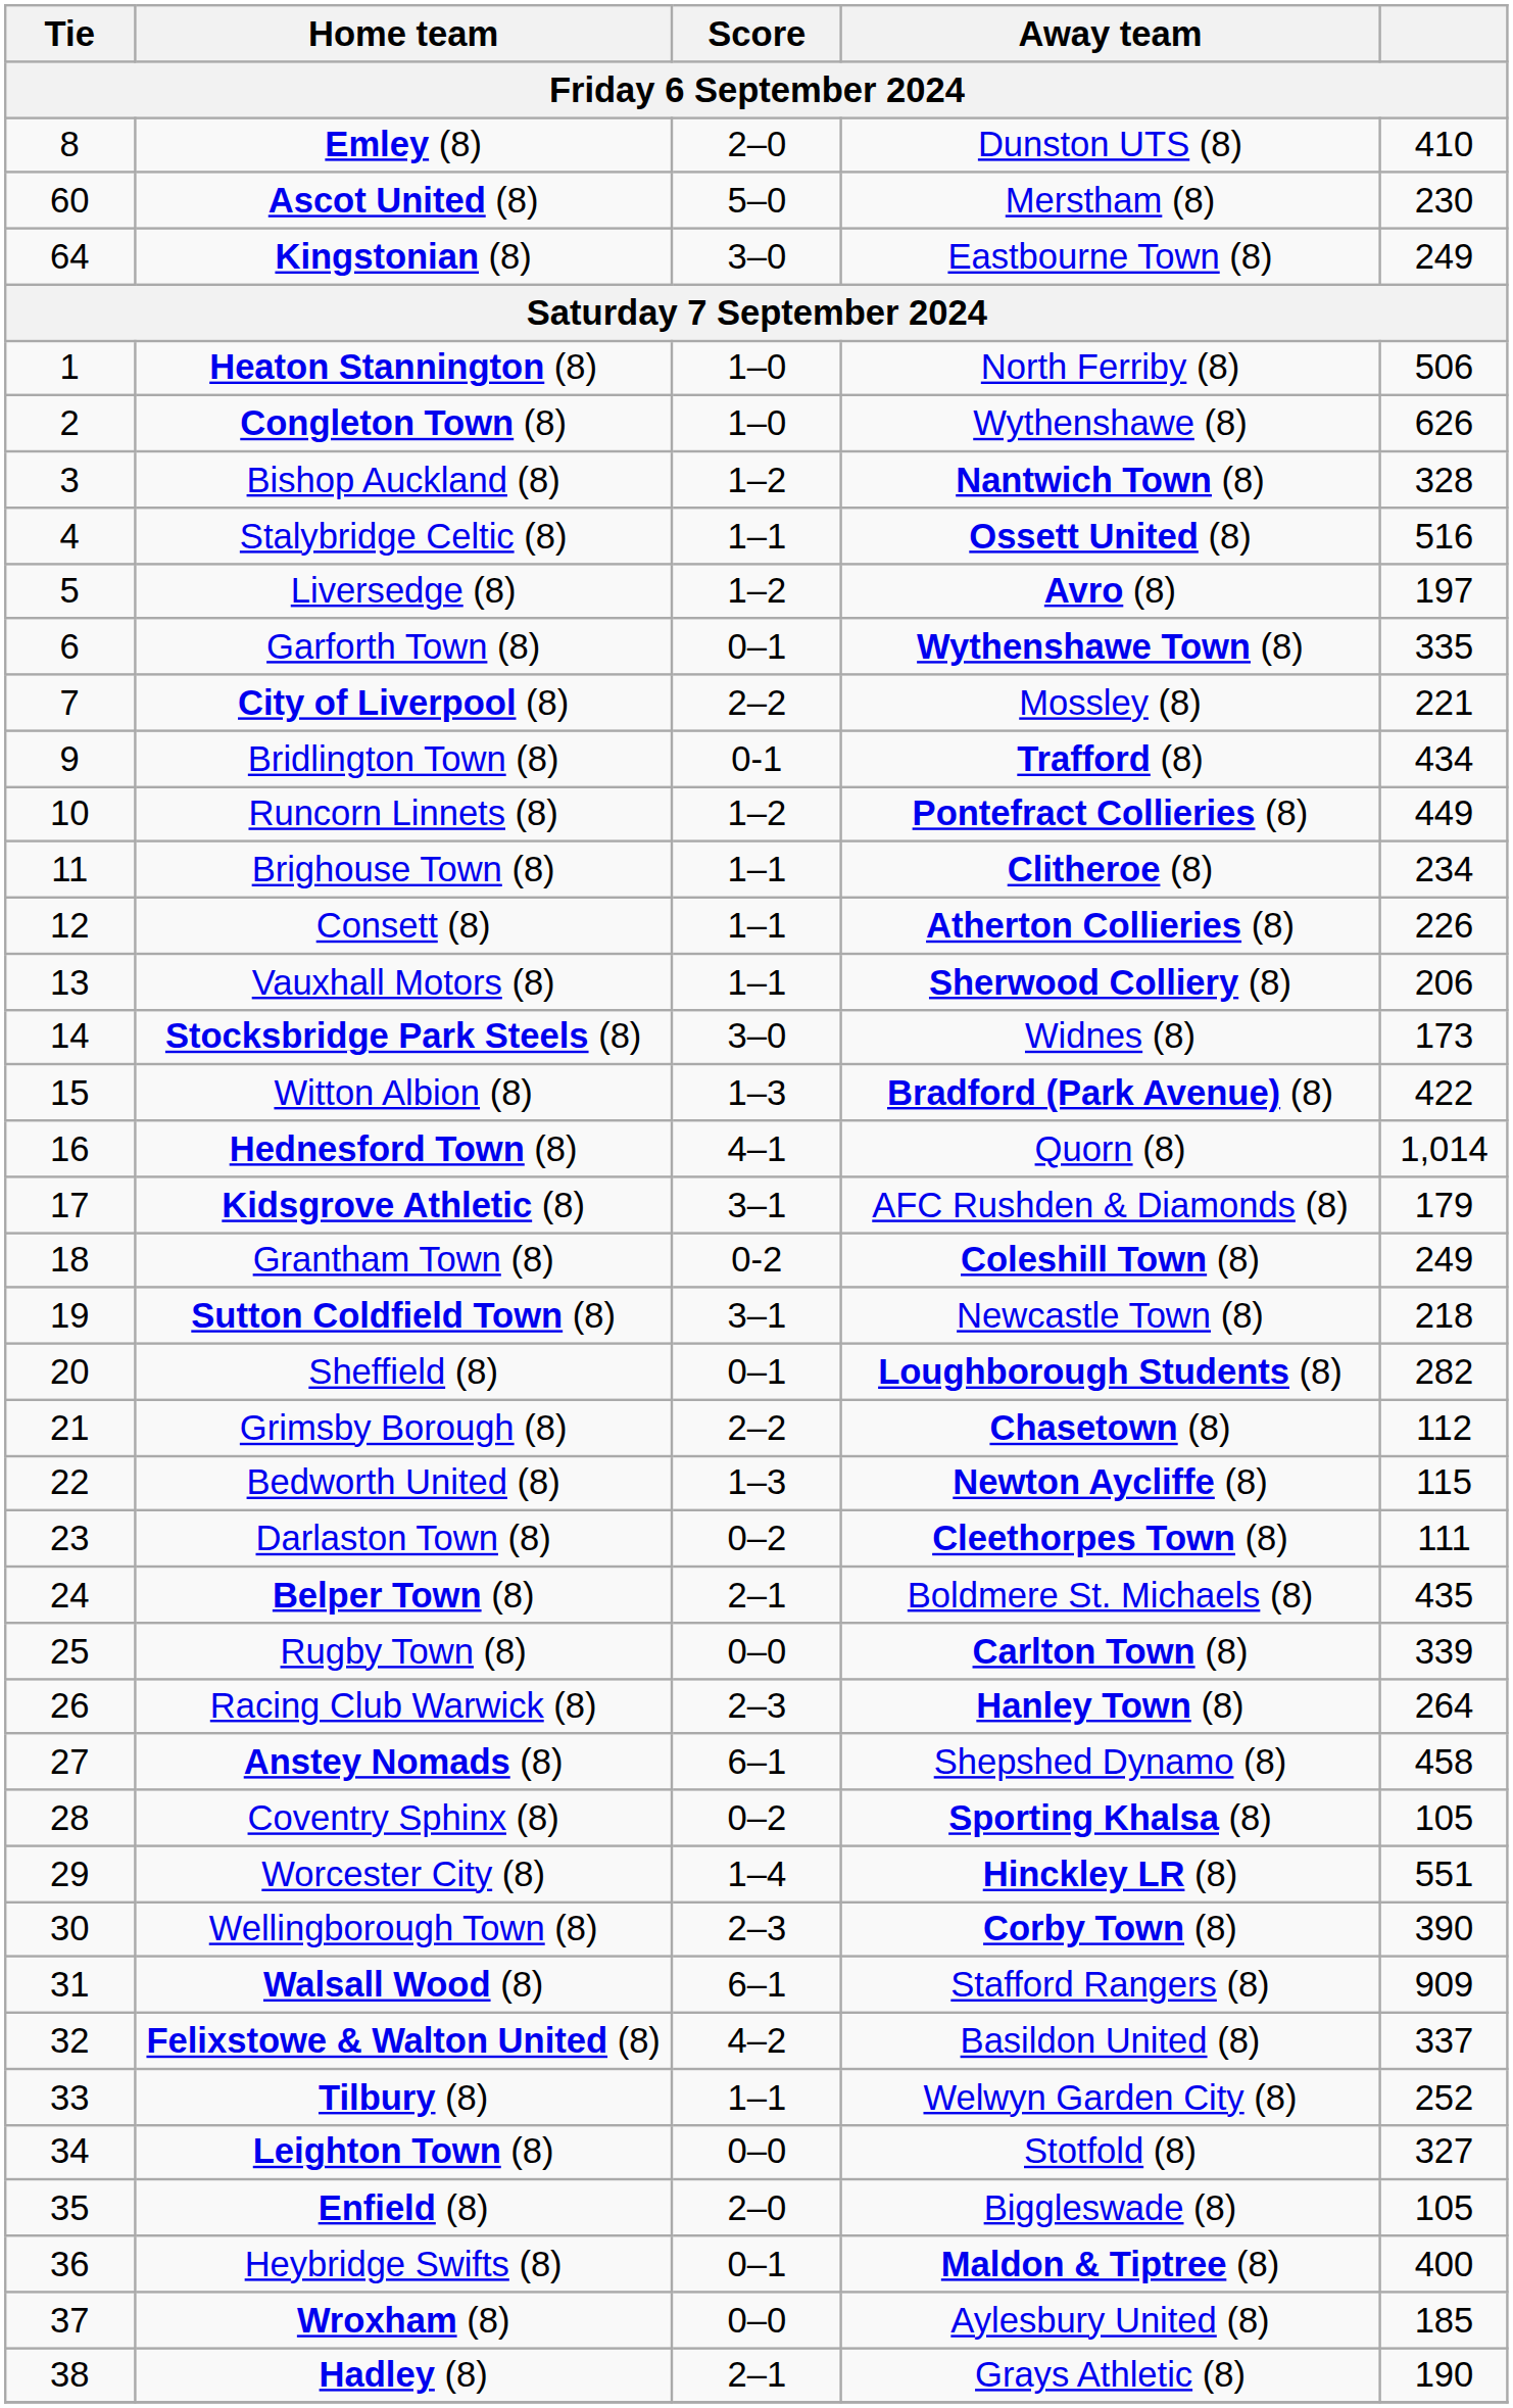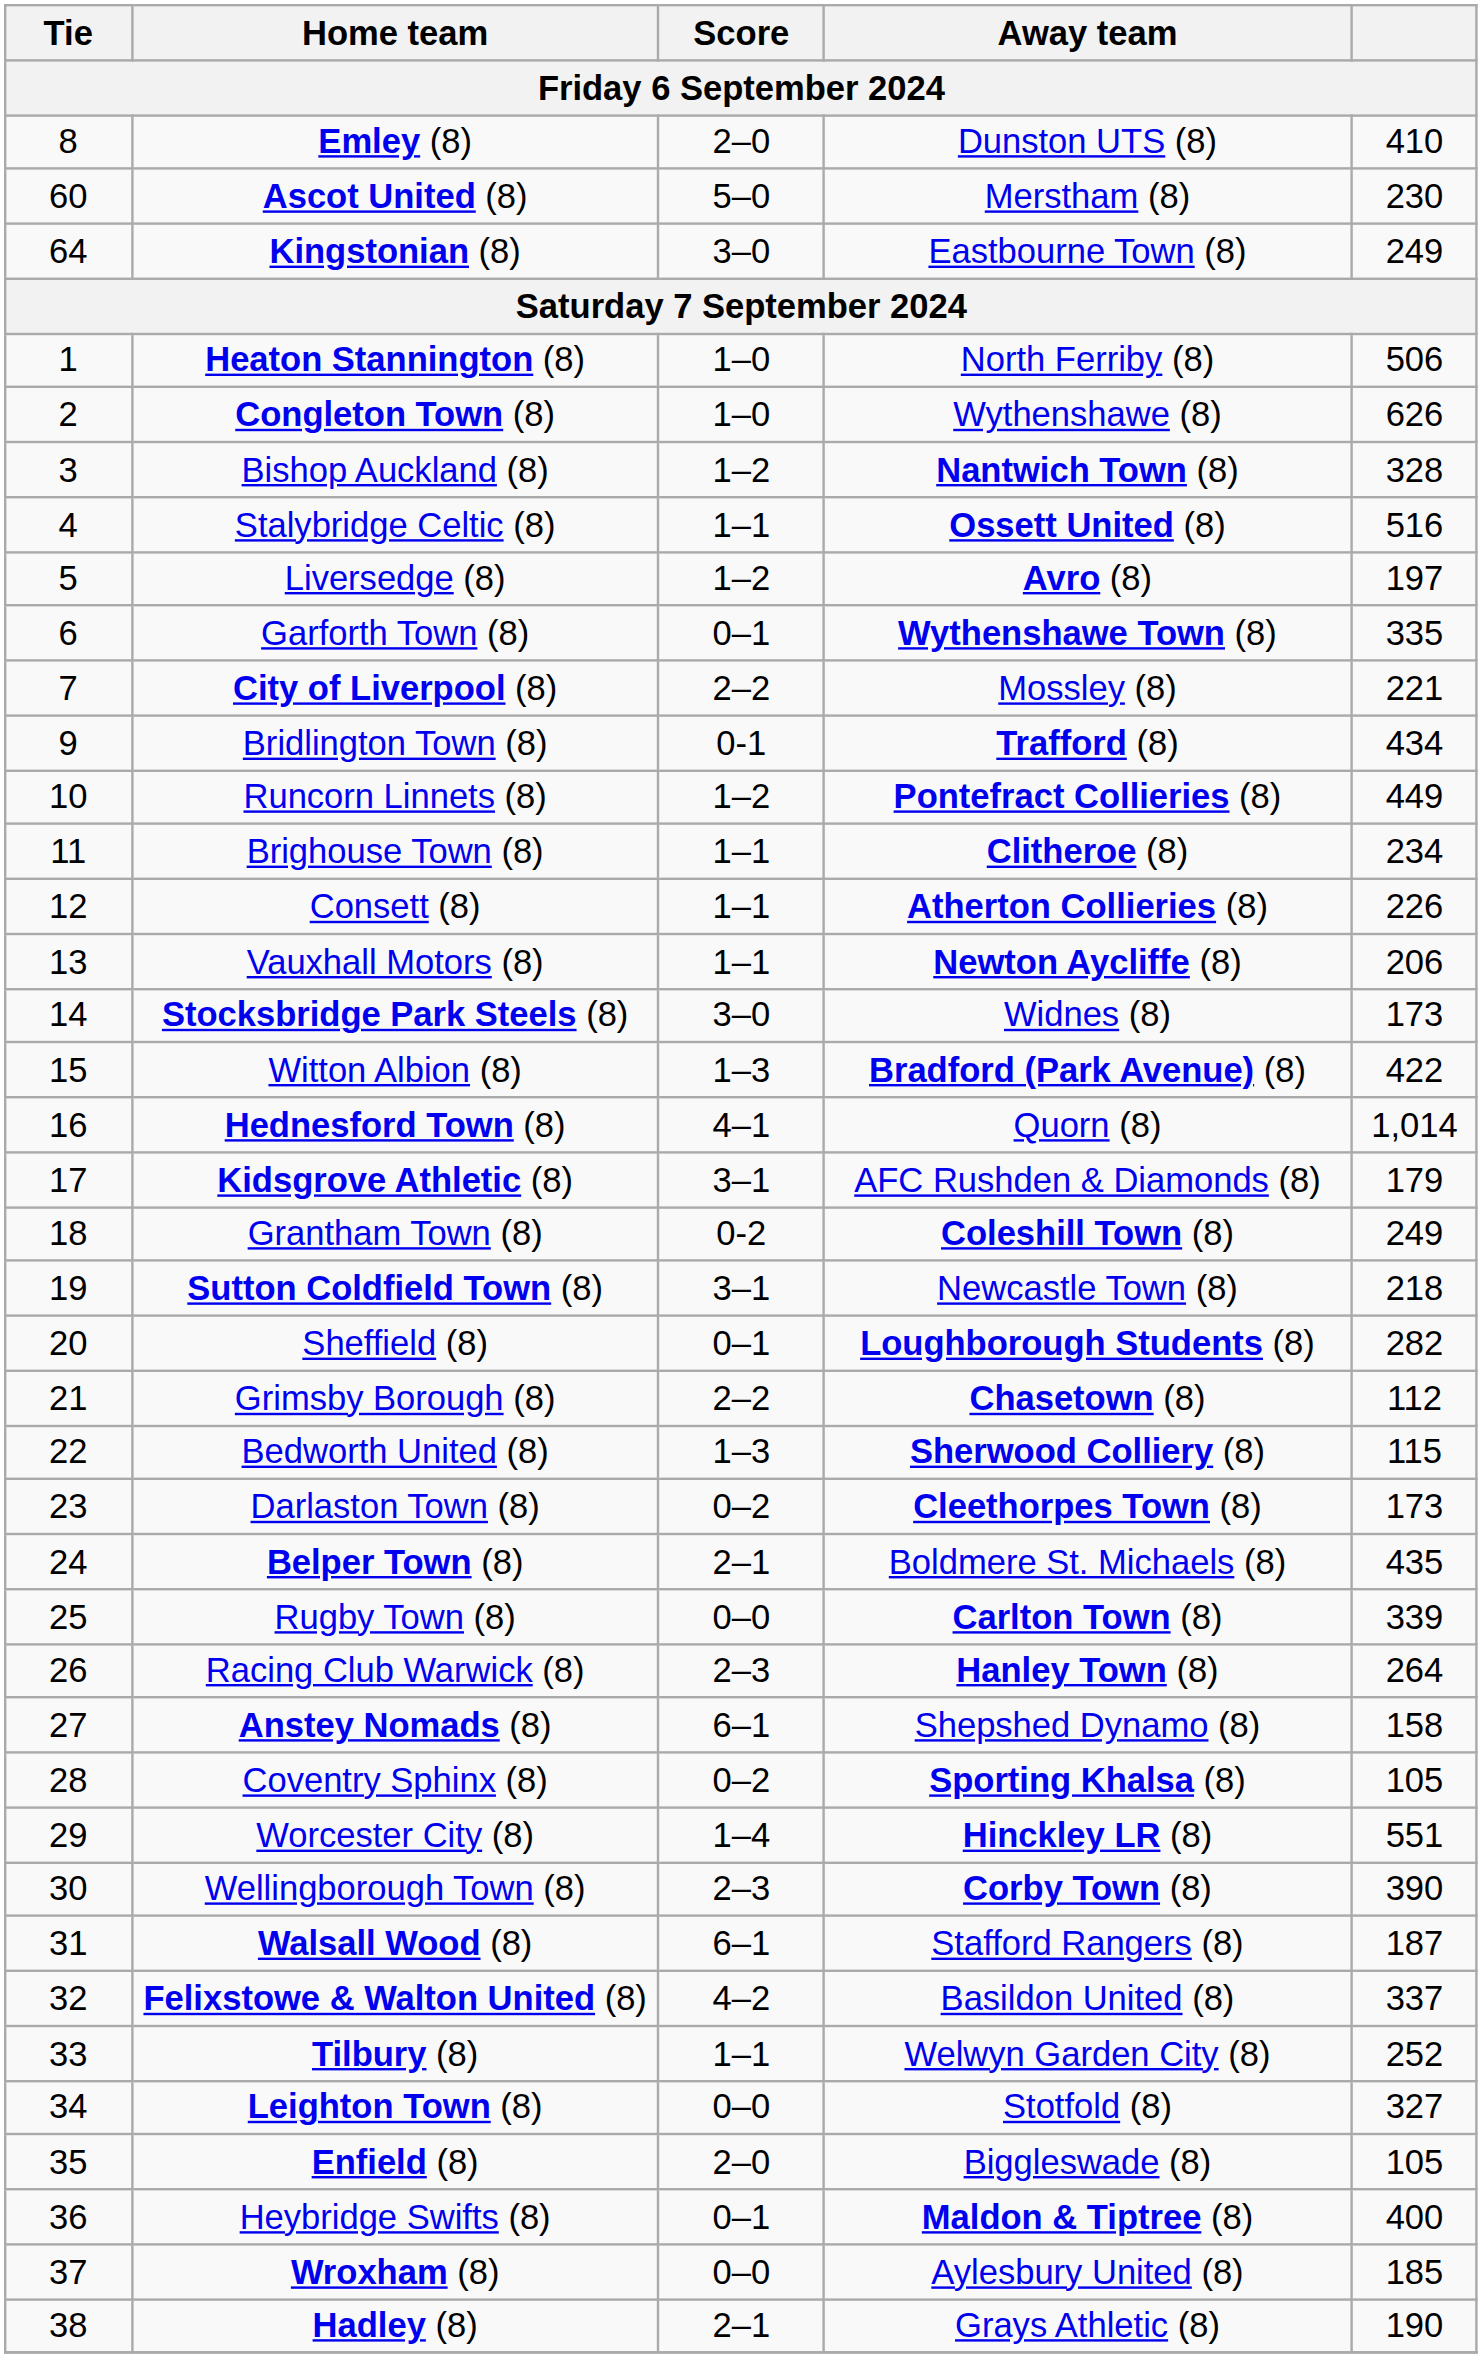Vauxhall Motors (8) | Away team: Sherwood Colliery (8) -> Newton Aycliffe (8)
Bedworth United (8) | Away team: Newton Aycliffe (8) -> Sherwood Colliery (8)
Darlaston Town (8) | column 5: 111 -> 173
Anstey Nomads (8) | column 5: 458 -> 158
Walsall Wood (8) | column 5: 909 -> 187
